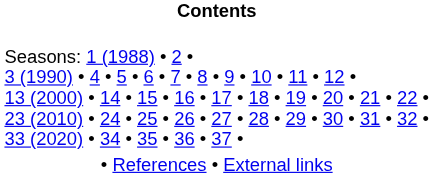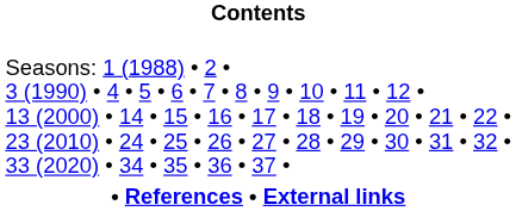row 3 | column 1: normal -> bold
